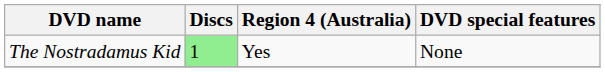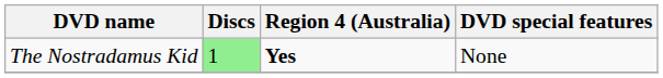The Nostradamus Kid | Region 4 (Australia): normal -> bold
